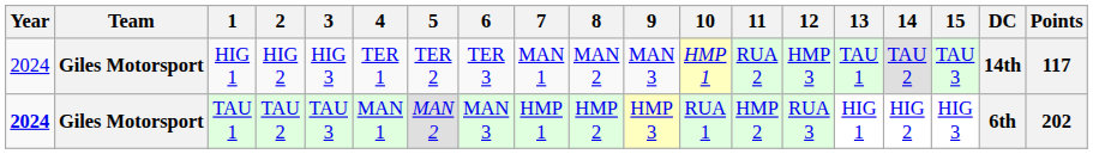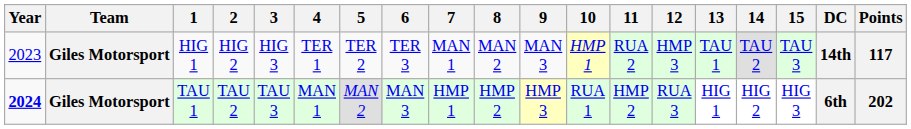row 2 | Year: 2024 -> 2023
